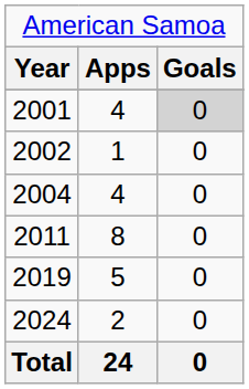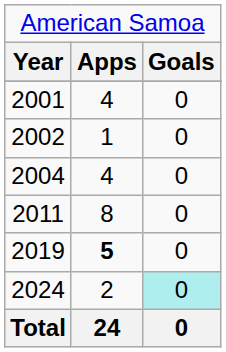2001 | column 3: lightgrey background -> no background
2019 | column 2: normal -> bold
2024 | column 3: no background -> paleturquoise background
